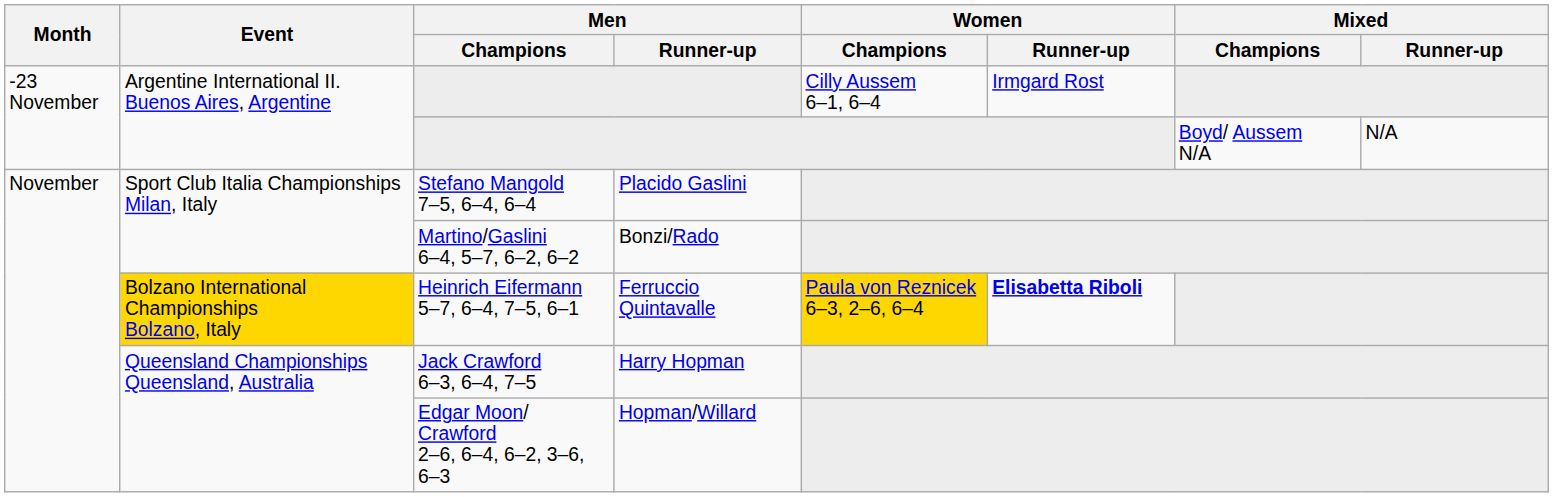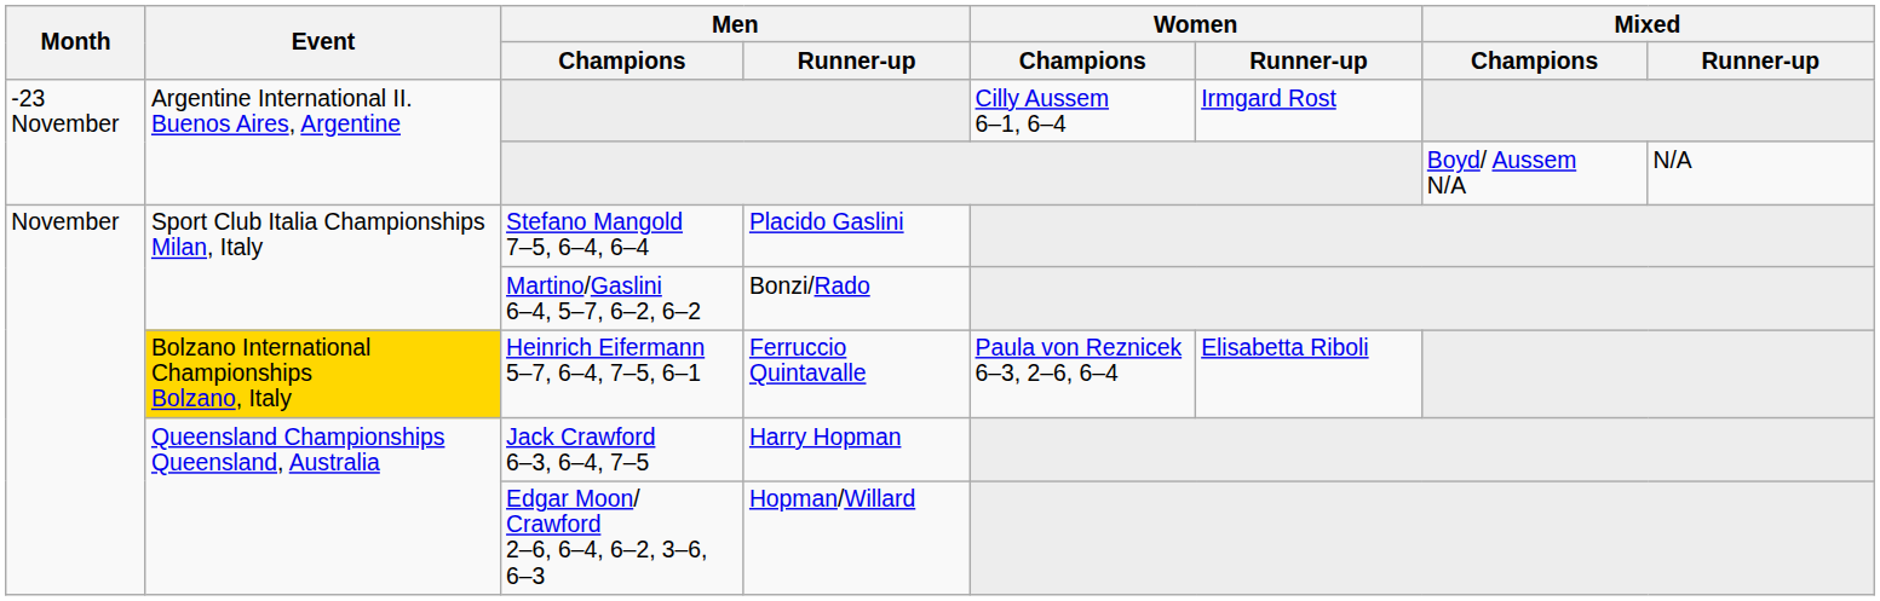Heinrich Eifermann 5–7, 6–4, 7–5, 6–1 | Women / Champions: gold background -> no background
Heinrich Eifermann 5–7, 6–4, 7–5, 6–1 | Women / Runner-up: bold -> normal
